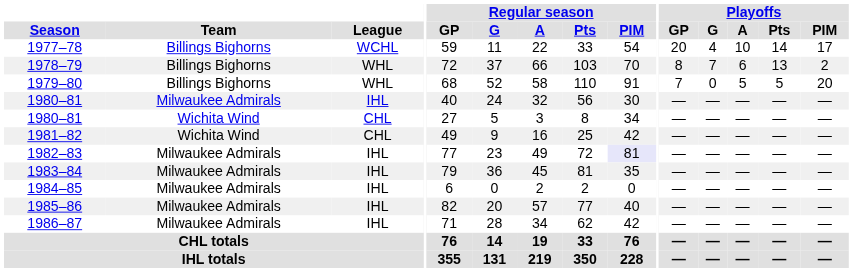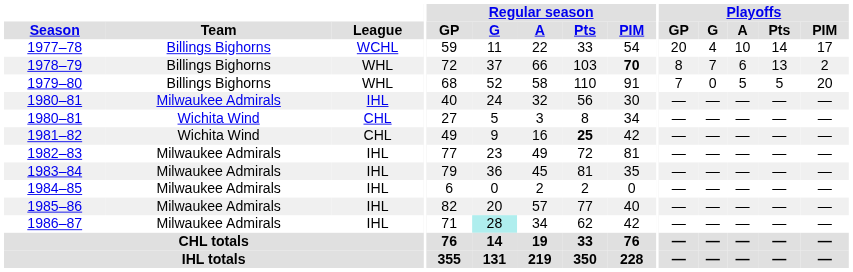1978–79 | Regular season / PIM: normal -> bold
1981–82 | Regular season / Pts: normal -> bold
1982–83 | Regular season / PIM: lavender background -> no background
1986–87 | Regular season / G: no background -> paleturquoise background
